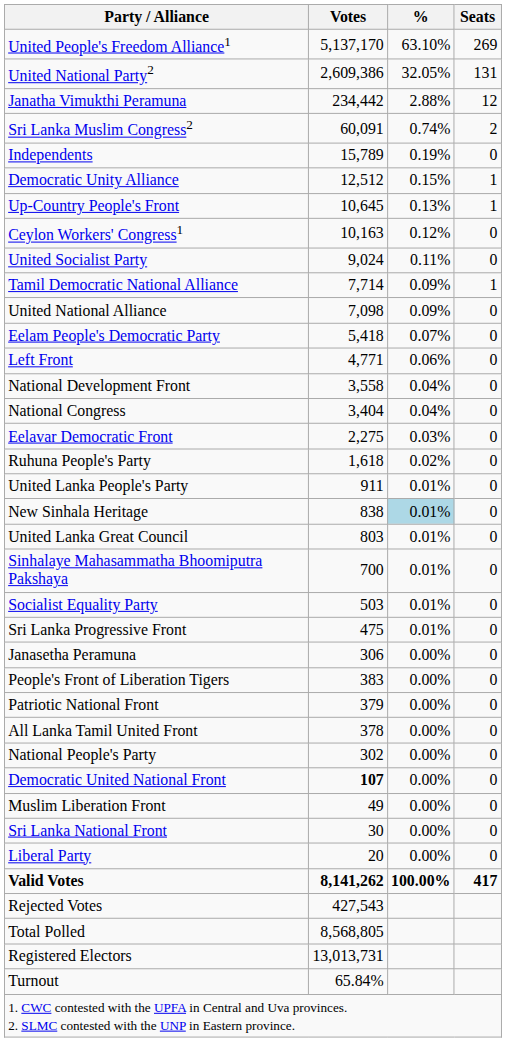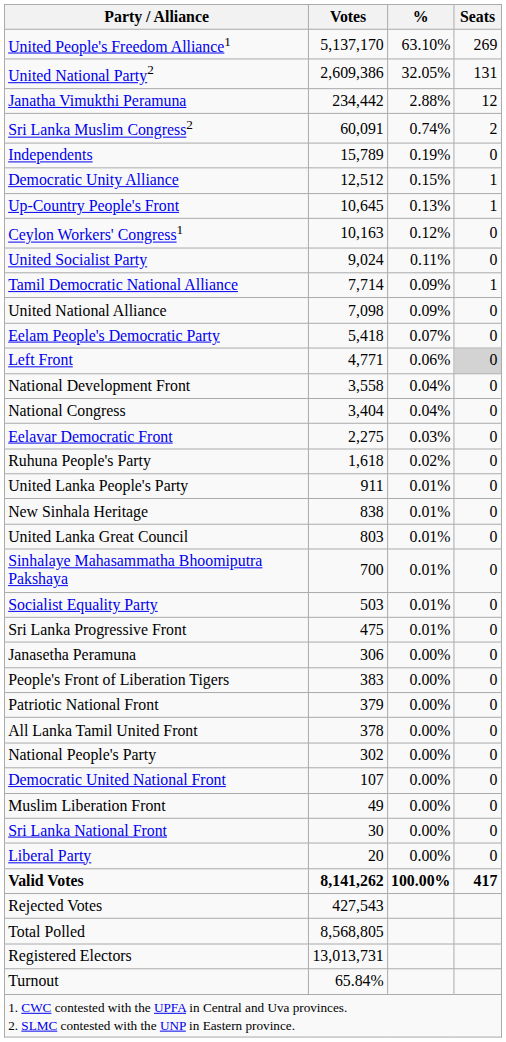Left Front | Seats: no background -> lightgrey background
New Sinhala Heritage | %: lightblue background -> no background
Democratic United National Front | Votes: bold -> normal
